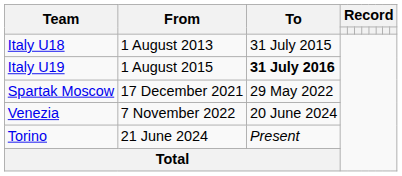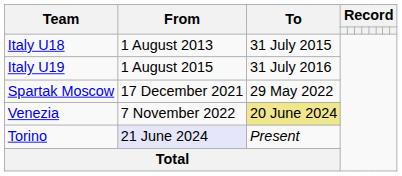Italy U19 | To: bold -> normal
Venezia | To: no background -> khaki background
Torino | From: no background -> lavender background
